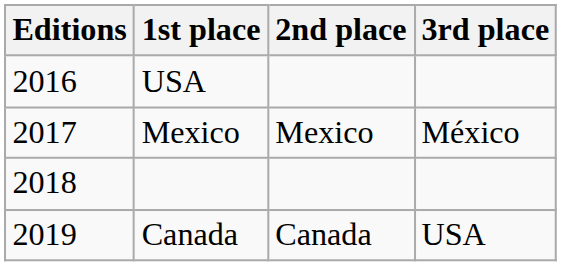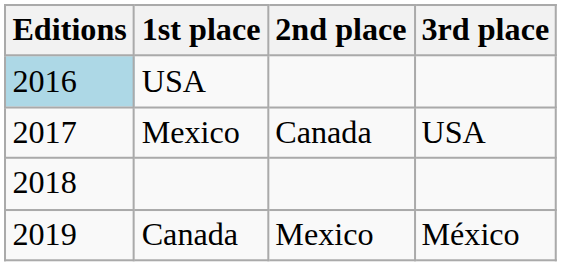row 2 | Editions: no background -> lightblue background
row 3 | 2nd place: Mexico -> Canada
row 3 | 3rd place: México -> USA
row 5 | 2nd place: Canada -> Mexico
row 5 | 3rd place: USA -> México
